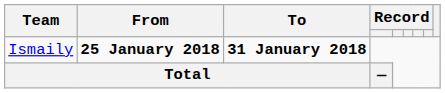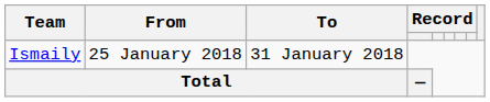Ismaily | From: bold -> normal
Ismaily | To: bold -> normal
